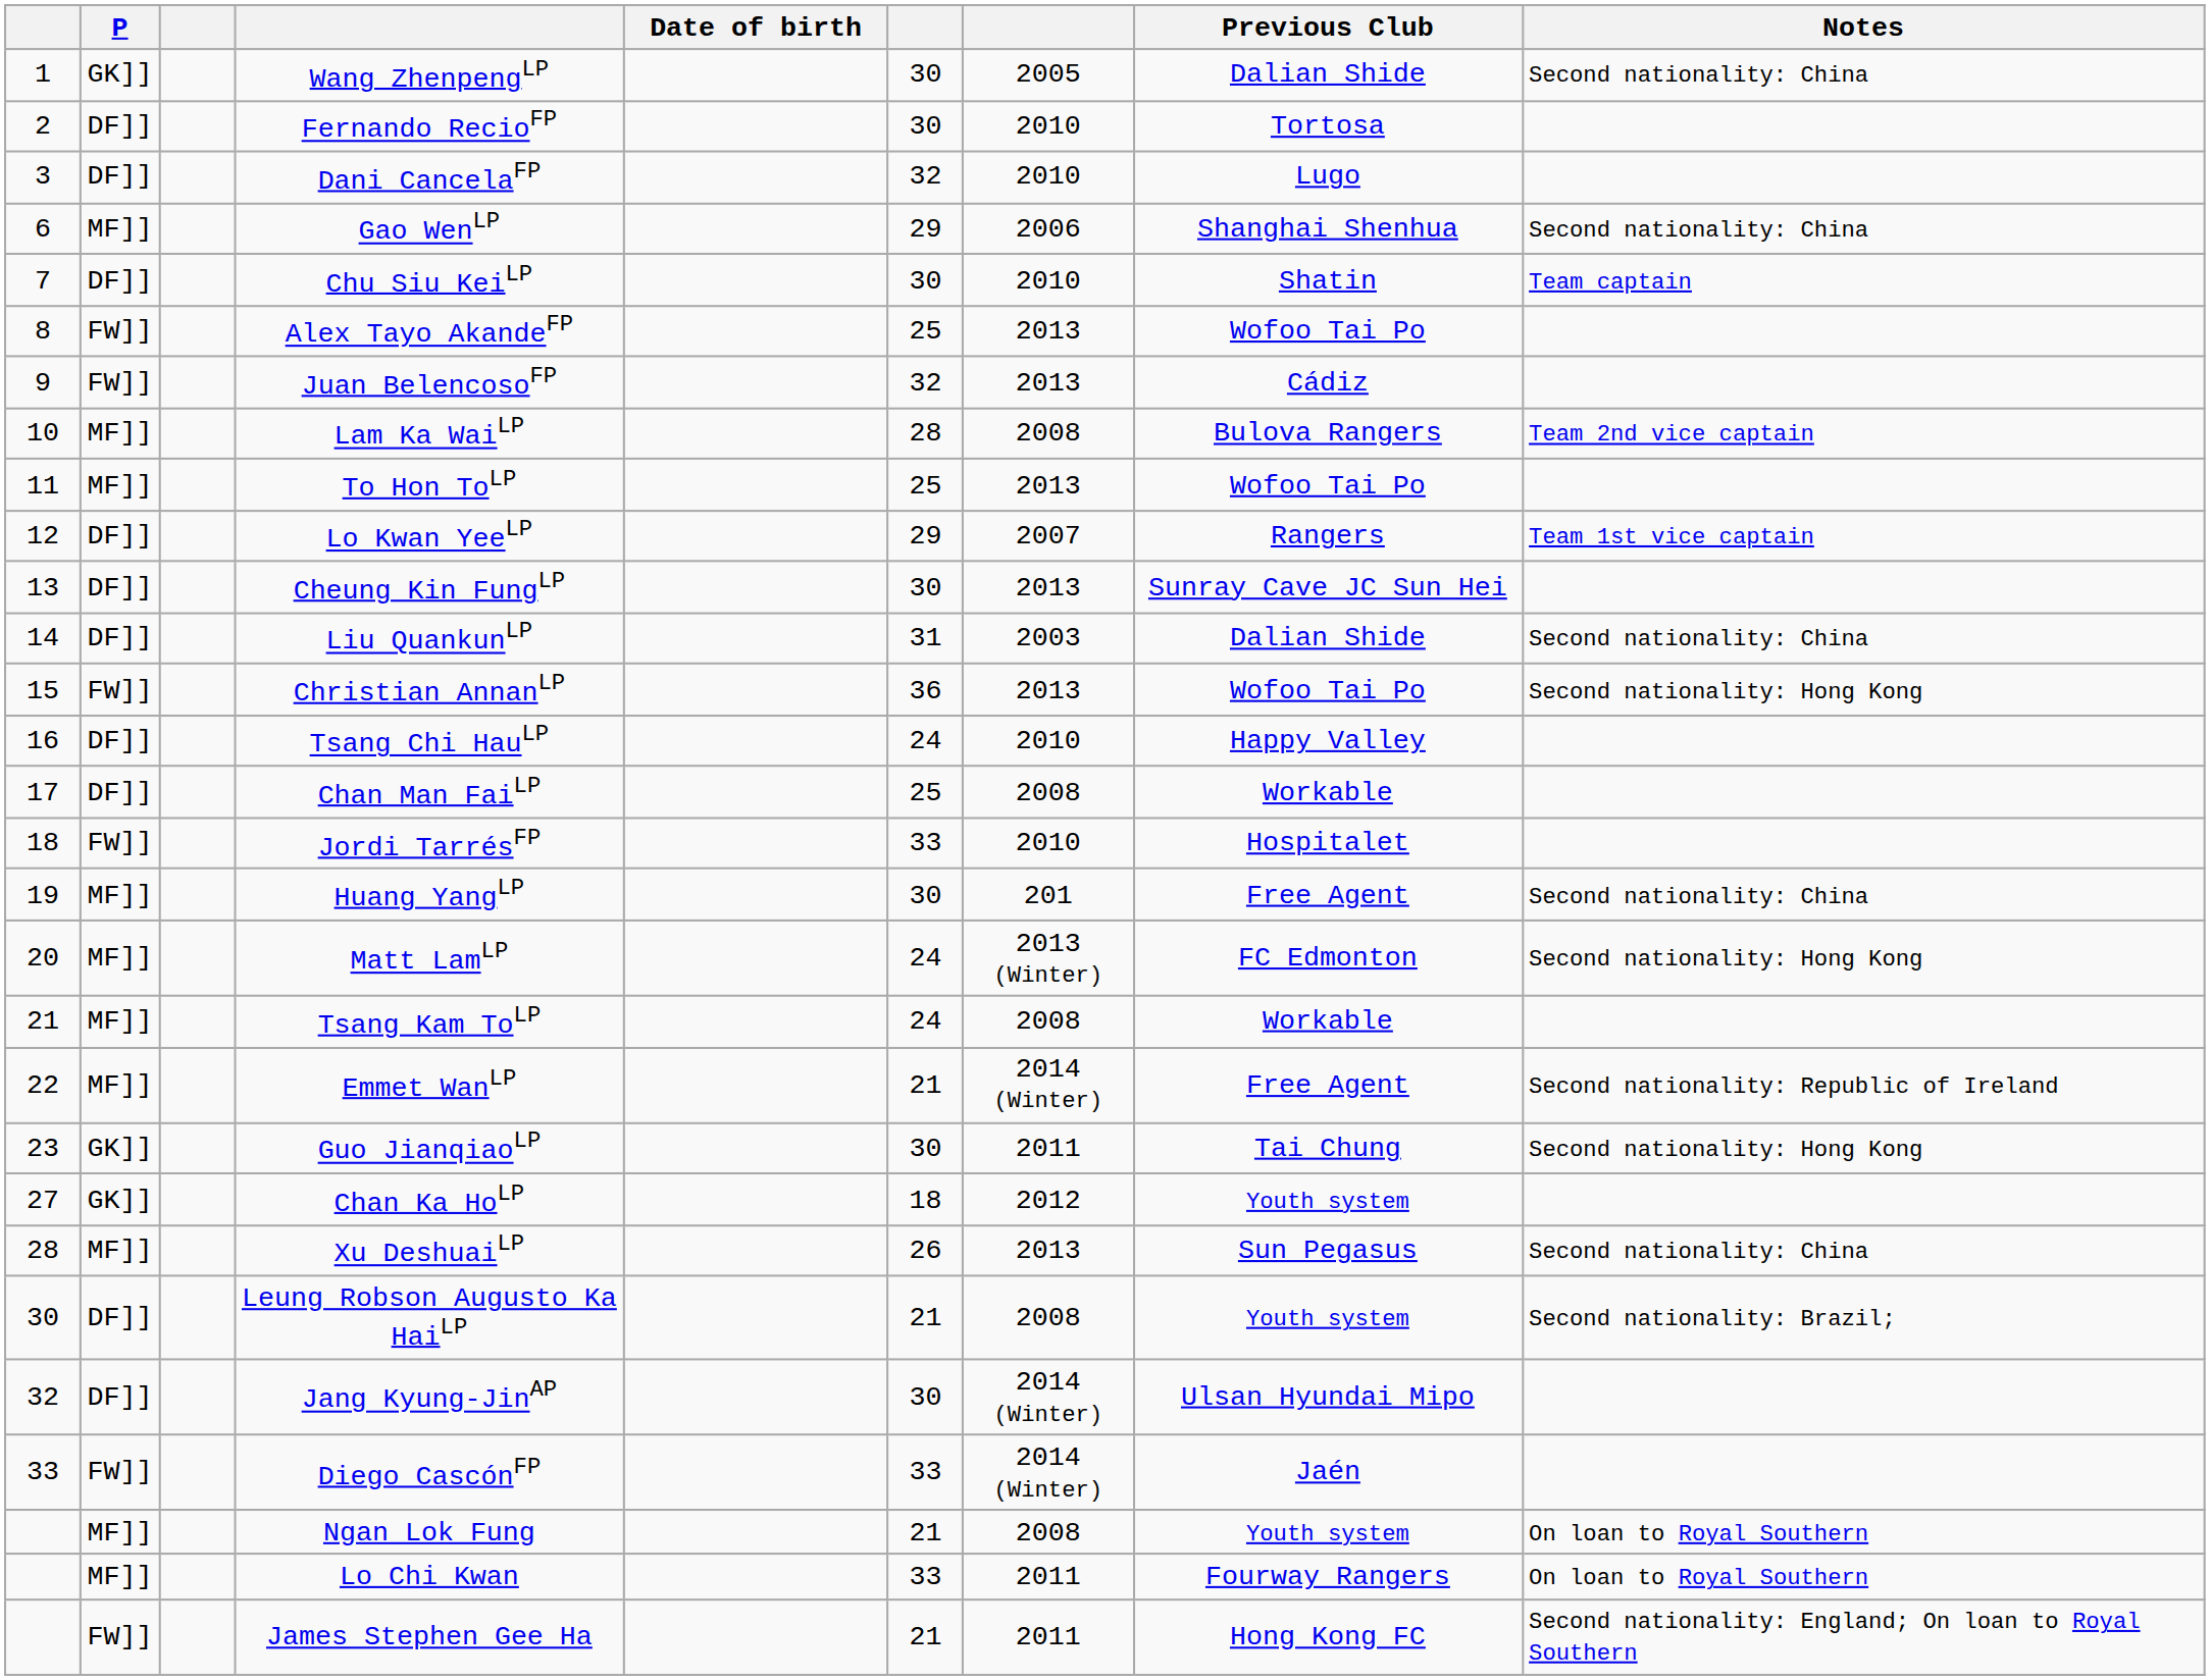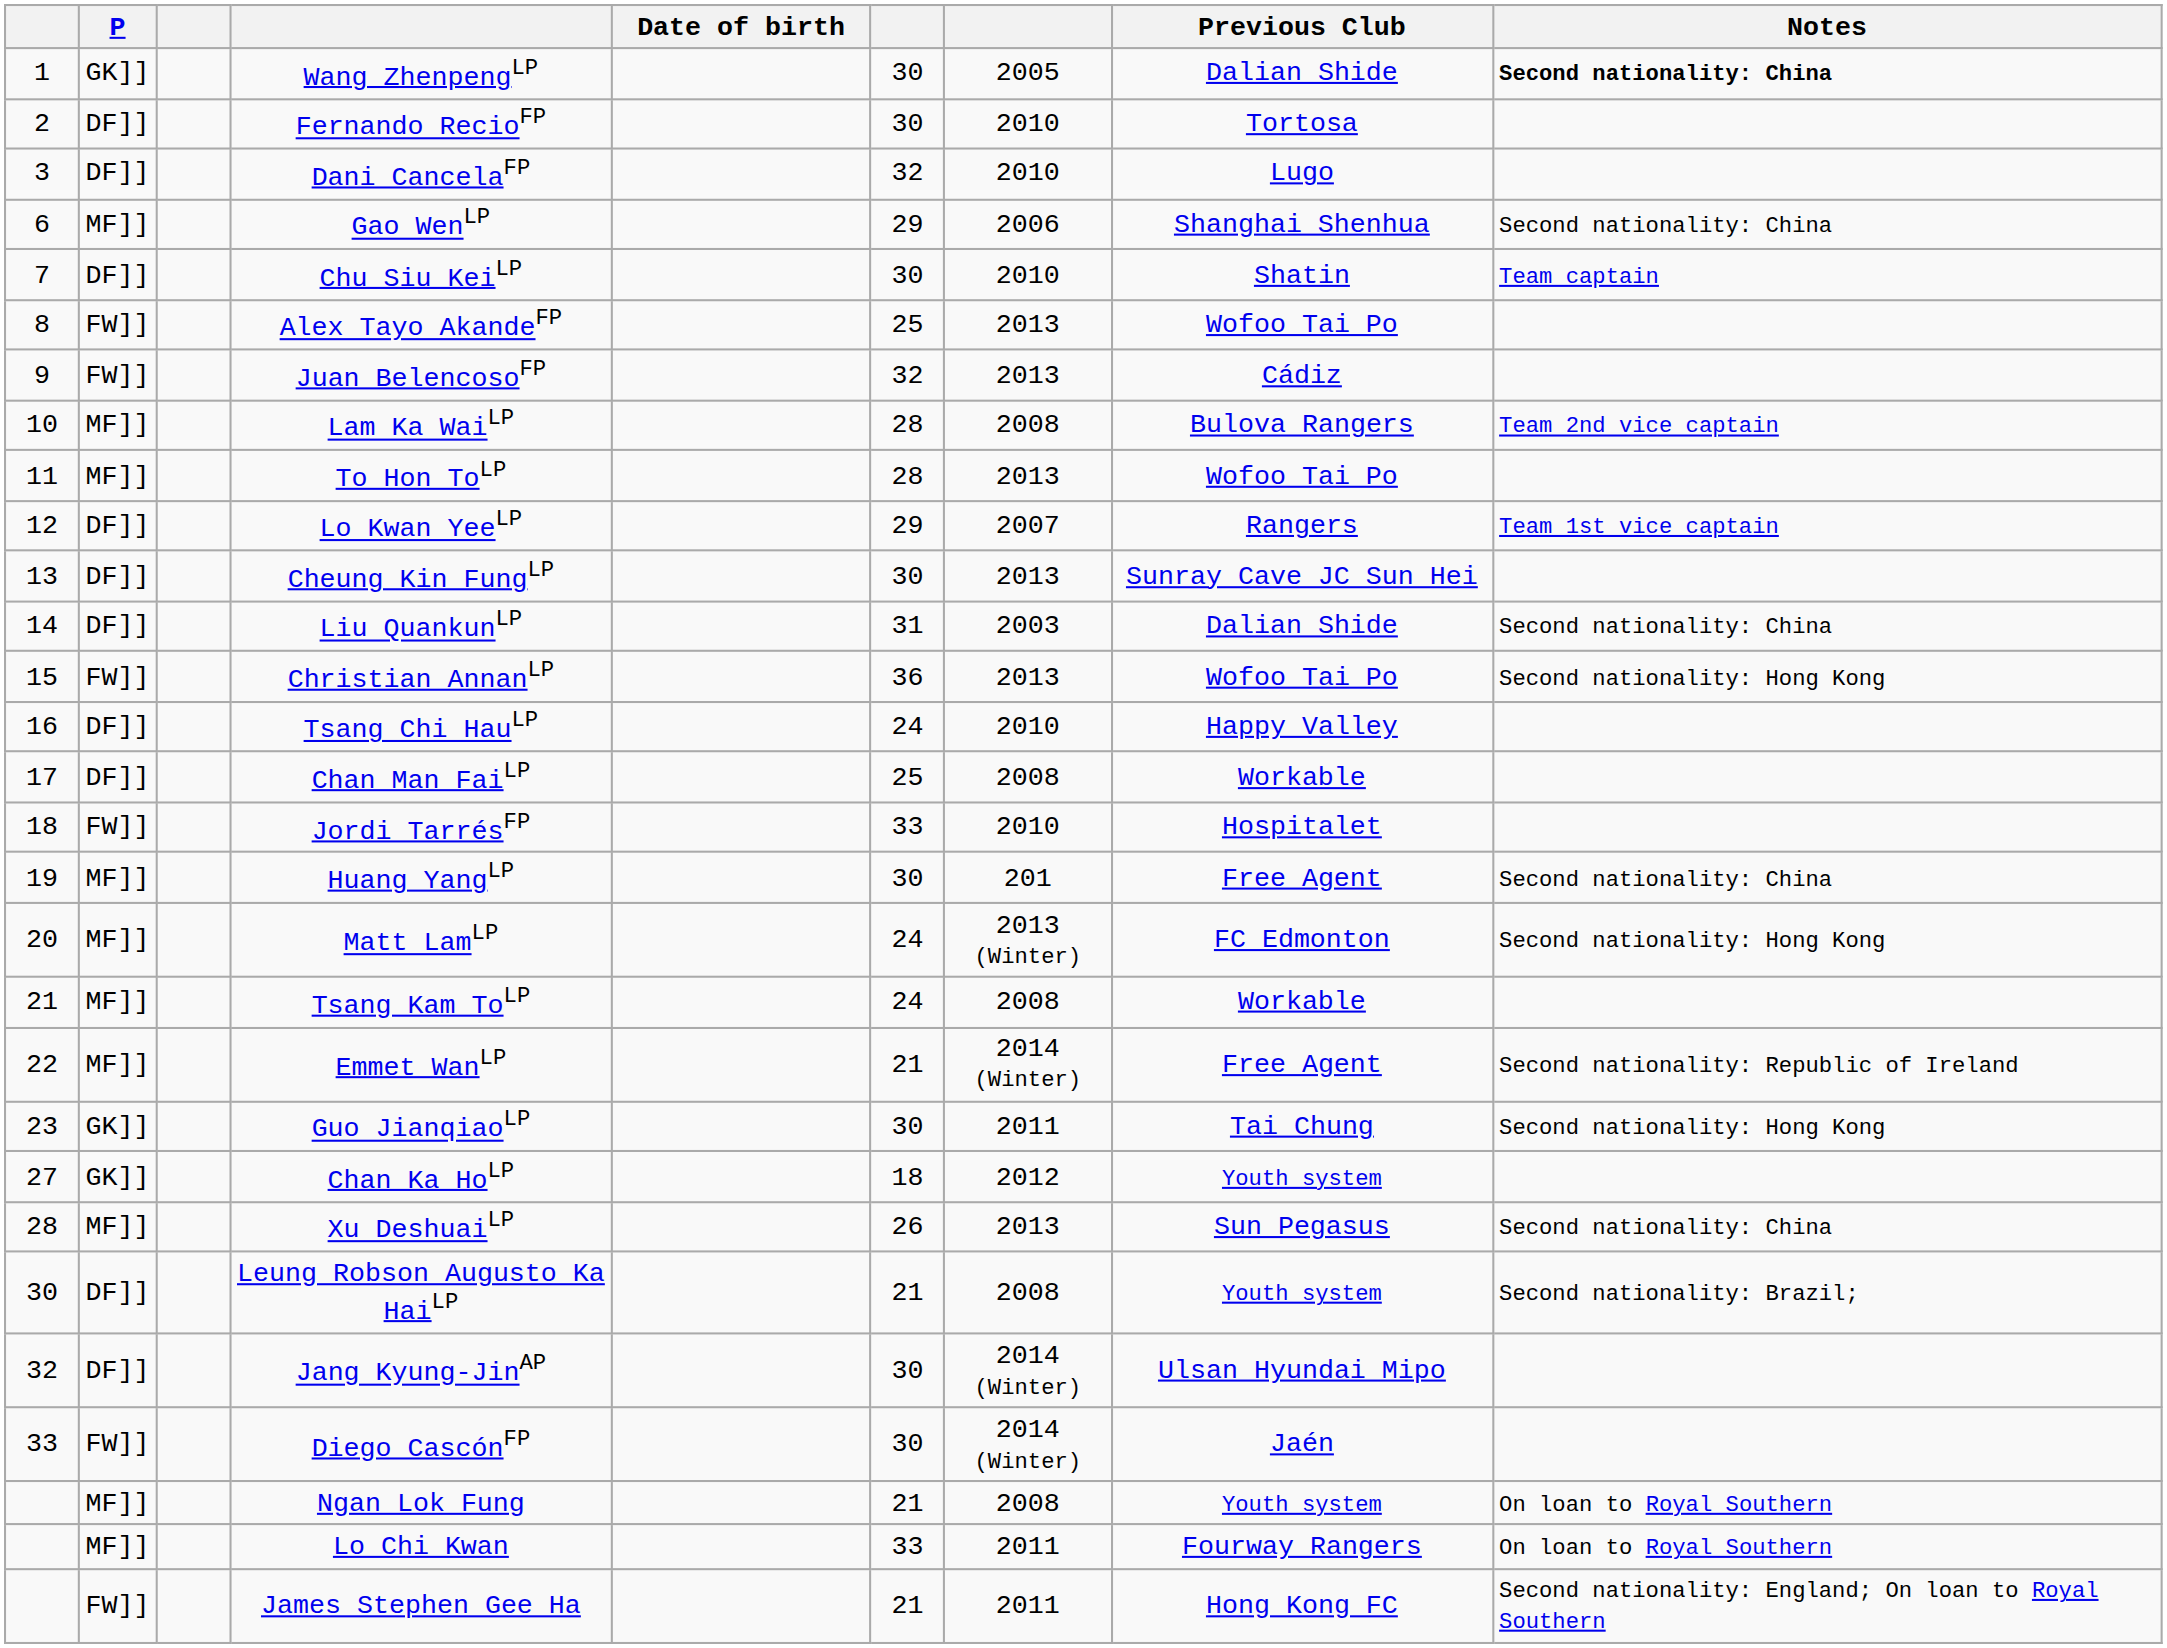Wang ZhenpengLP | Notes: normal -> bold
To Hon ToLP | column 6: 25 -> 28
Diego CascónFP | column 6: 33 -> 30
